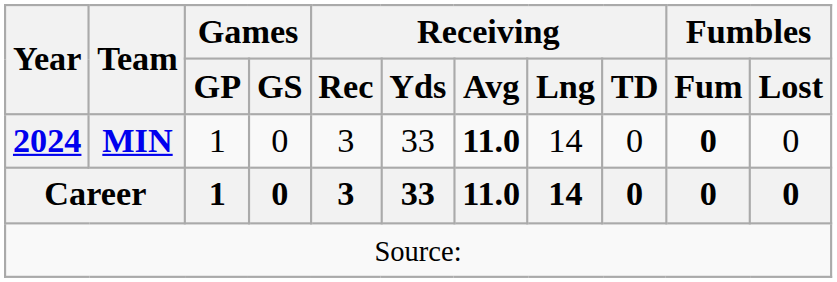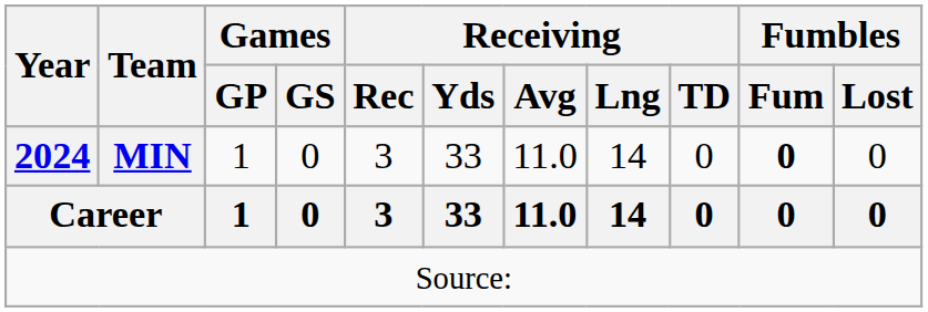2024 | Receiving / Avg: bold -> normal
